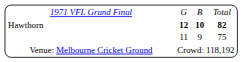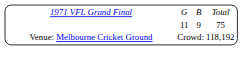- row: Hawthorn | 12 | 10 | 82
